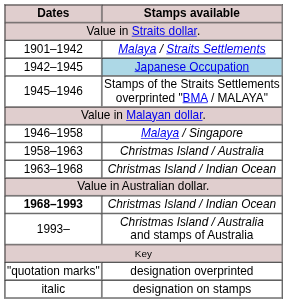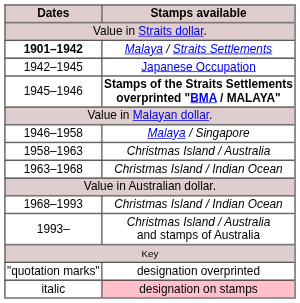row 3 | Dates: normal -> bold
row 4 | Stamps available: lightblue background -> no background
row 5 | Stamps available: normal -> bold
row 11 | Dates: bold -> normal
row 15 | Stamps available: no background -> pink background
